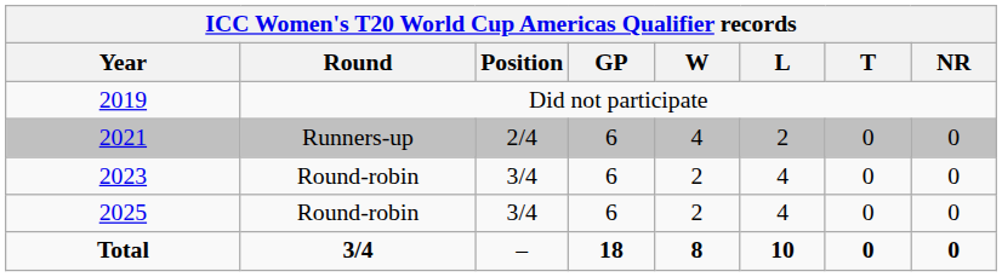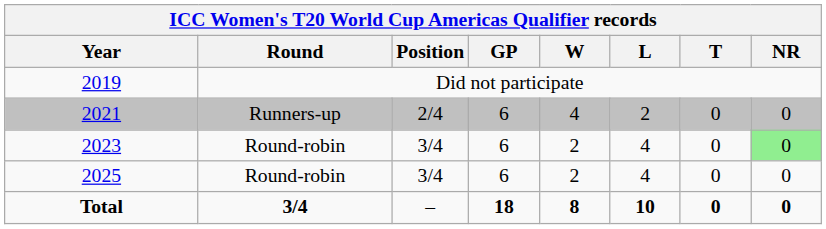2023 | NR: no background -> lightgreen background
